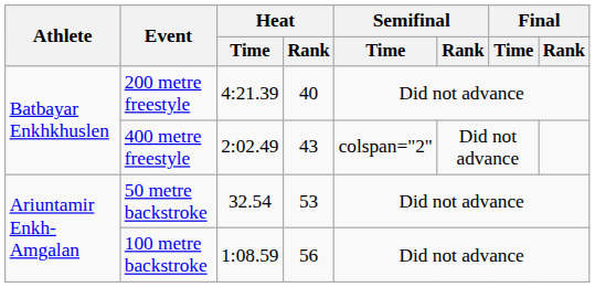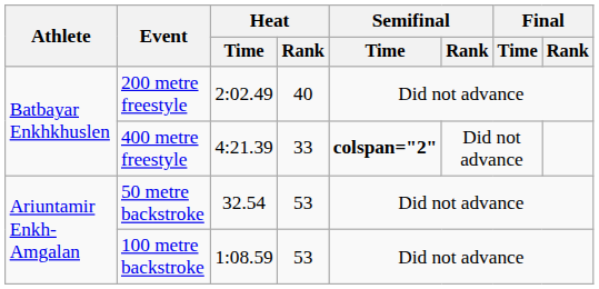200 metre freestyle | Heat / Time: 4:21.39 -> 2:02.49
400 metre freestyle | Heat / Time: 2:02.49 -> 4:21.39
400 metre freestyle | Heat / Rank: 43 -> 33
400 metre freestyle | Semifinal / Time: normal -> bold
100 metre backstroke | Heat / Rank: 56 -> 53
